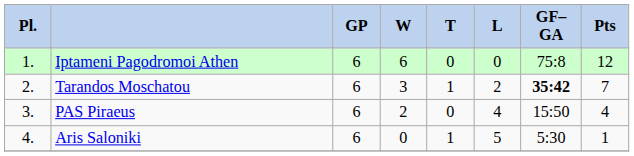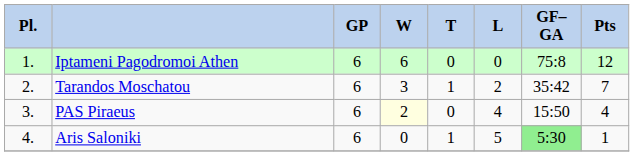Tarandos Moschatou | column 7: bold -> normal
PAS Piraeus | column 4: no background -> lightyellow background
Aris Saloniki | column 7: no background -> lightgreen background
